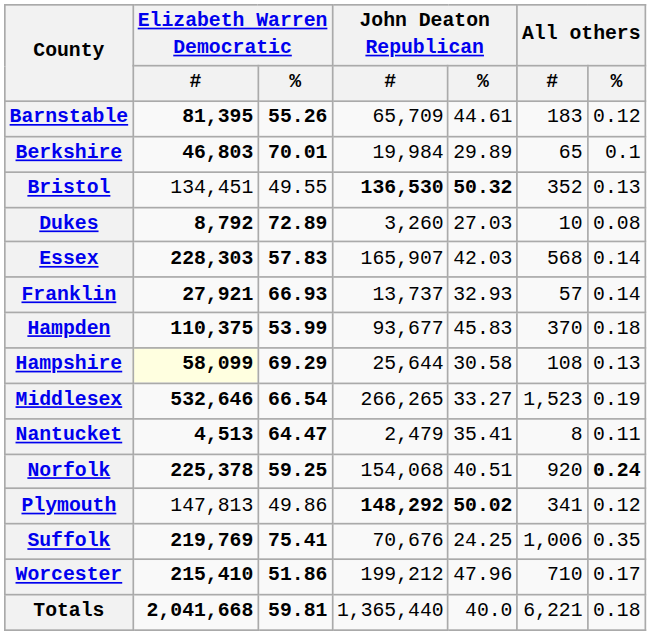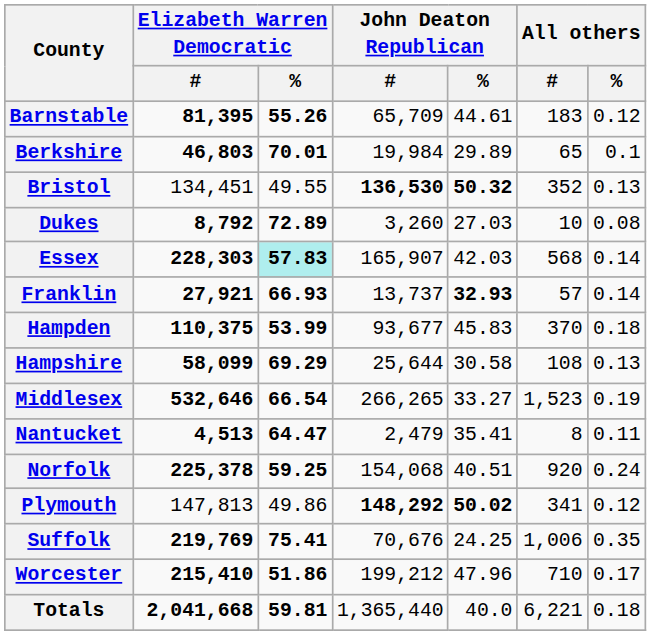Essex | Elizabeth Warren Democratic / %: no background -> paleturquoise background
Franklin | John Deaton Republican / %: normal -> bold
Hampshire | Elizabeth Warren Democratic / #: lightyellow background -> no background
Norfolk | All others / %: bold -> normal
